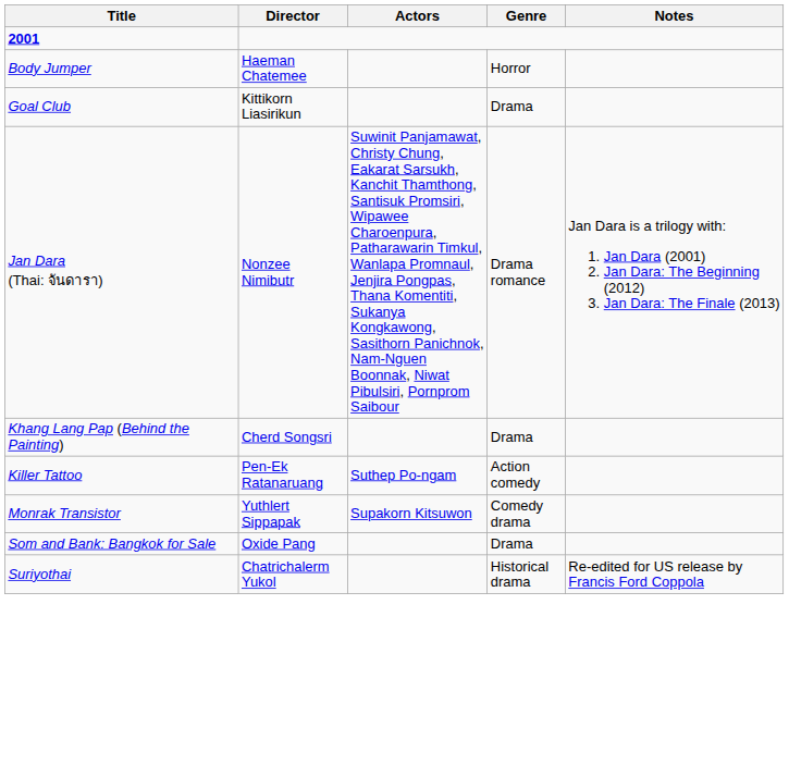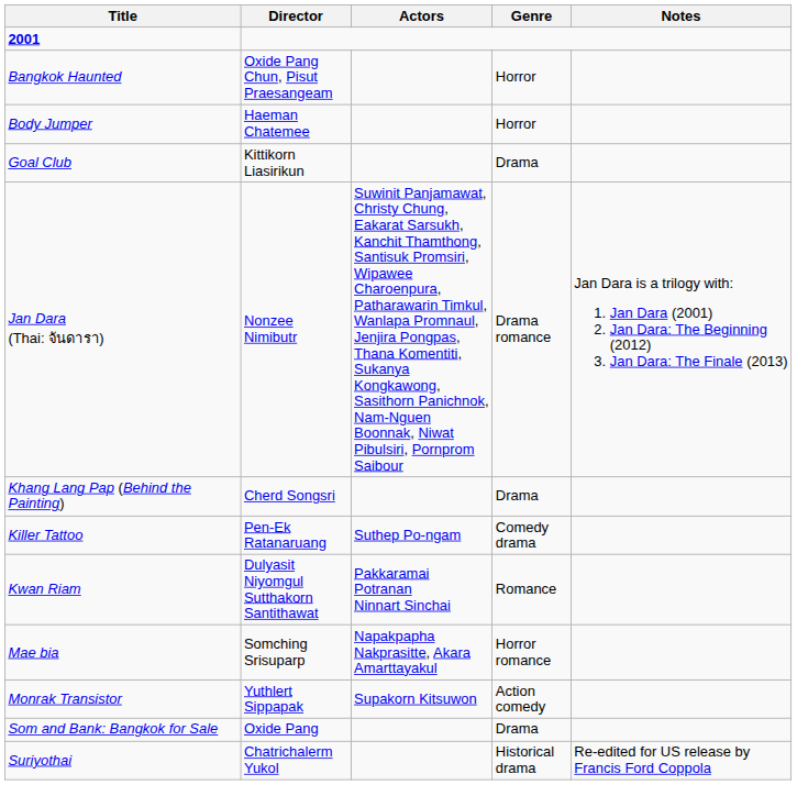+ row: Bangkok Haunted | Oxide Pang Chun, Pisut Praesangeam | Horror
Killer Tattoo | Genre: Action comedy -> Comedy drama
+ row: Kwan Riam | Dulyasit Niyomgul Sutthakorn Santithawat | Pakkaramai Potranan Ninnart Sinchai | Romance
+ row: Mae bia | Somching Srisuparp | Napakpapha Nakprasitte, Akara Amarttayakul | Horror romance
Monrak Transistor | Genre: Comedy drama -> Action comedy
